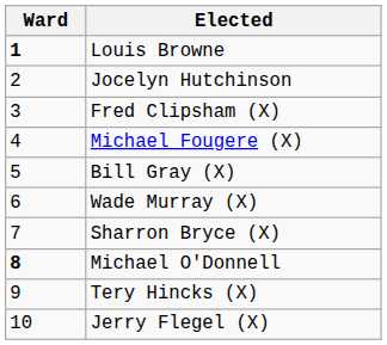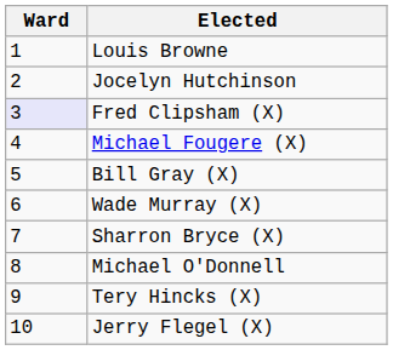Louis Browne | Ward: bold -> normal
Fred Clipsham (X) | Ward: no background -> lavender background
Michael O'Donnell | Ward: bold -> normal
